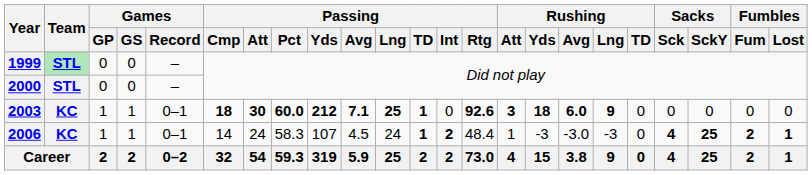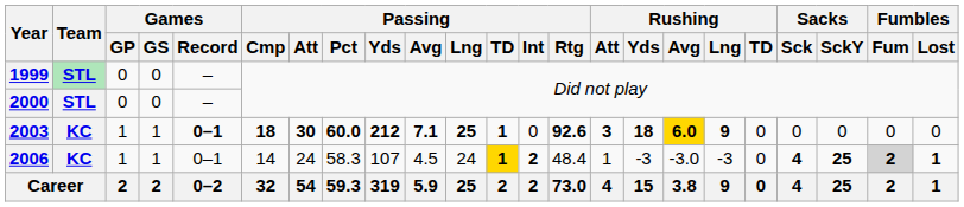2003 | Games / Record: normal -> bold
2003 | Rushing / Avg: no background -> gold background
2006 | Passing / TD: no background -> gold background
2006 | Fumbles / Fum: no background -> lightgrey background
